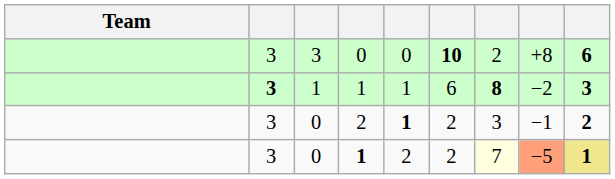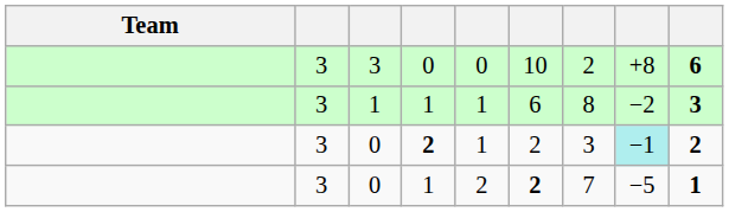row 2 | column 6: bold -> normal
row 3 | column 2: bold -> normal
row 3 | column 7: bold -> normal
row 4 | column 4: normal -> bold
row 4 | column 5: bold -> normal
row 4 | column 8: no background -> paleturquoise background
row 5 | column 4: bold -> normal
row 5 | column 6: normal -> bold
row 5 | column 7: lightyellow background -> no background
row 5 | column 8: lightsalmon background -> no background
row 5 | column 9: khaki background -> no background
